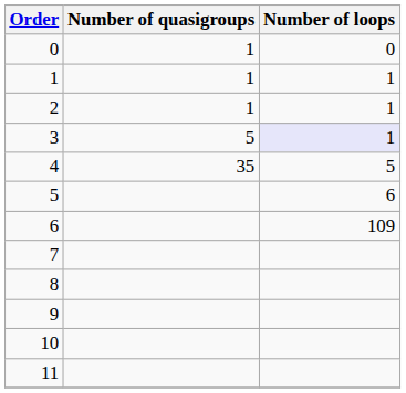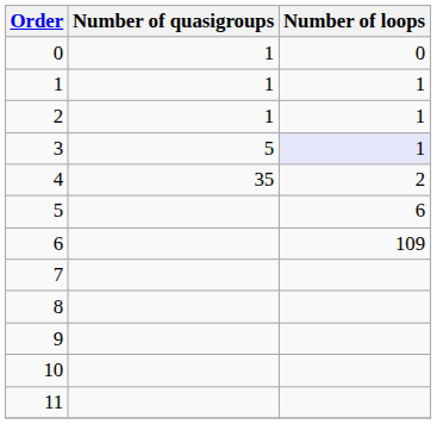4 | Number of loops: 5 -> 2
